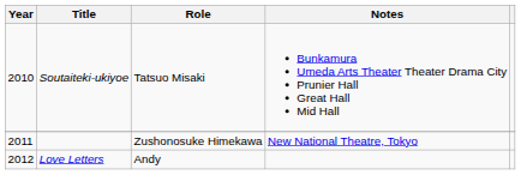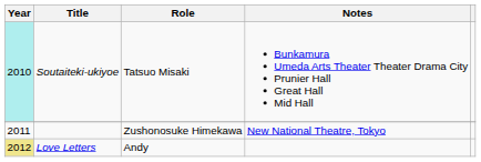Soutaiteki-ukiyoe | Year: no background -> paleturquoise background
Love Letters | Year: no background -> khaki background
